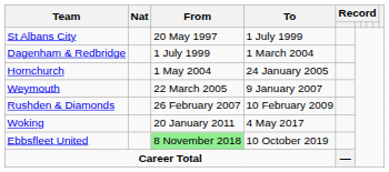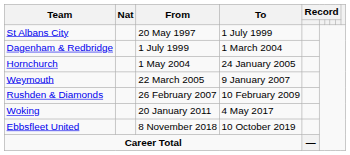Ebbsfleet United | From: lightgreen background -> no background
